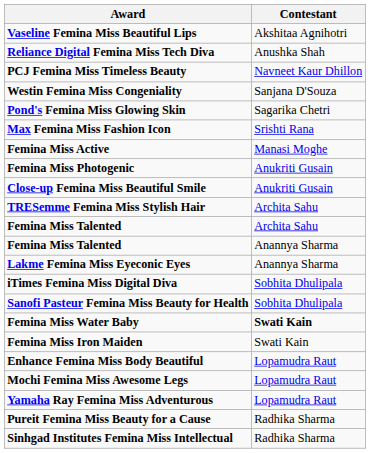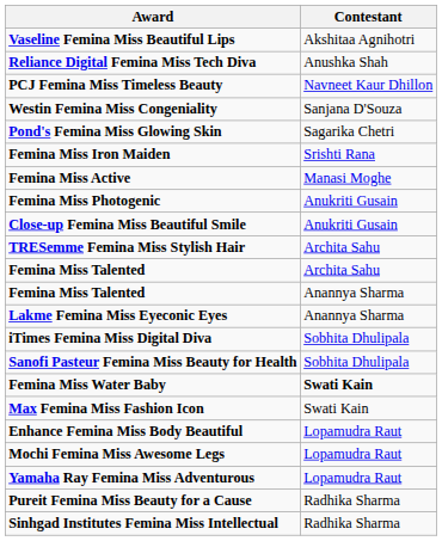row 7 | Award: Max Femina Miss Fashion Icon -> Femina Miss Iron Maiden
row 18 | Award: Femina Miss Iron Maiden -> Max Femina Miss Fashion Icon
